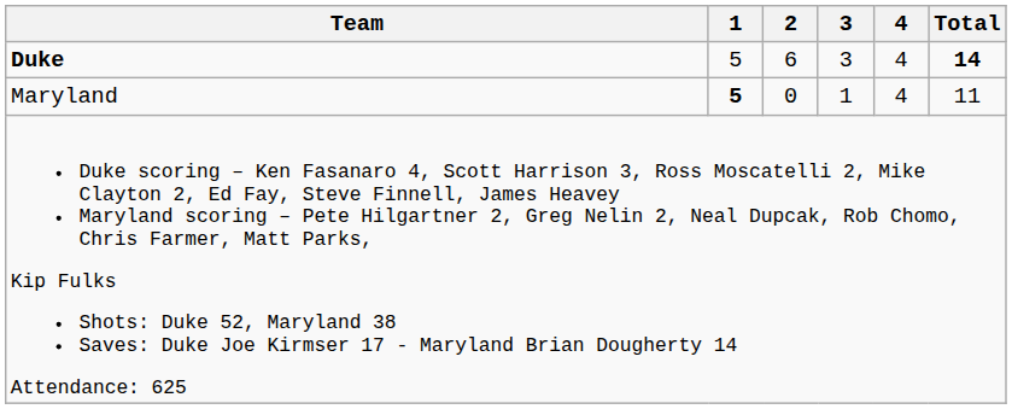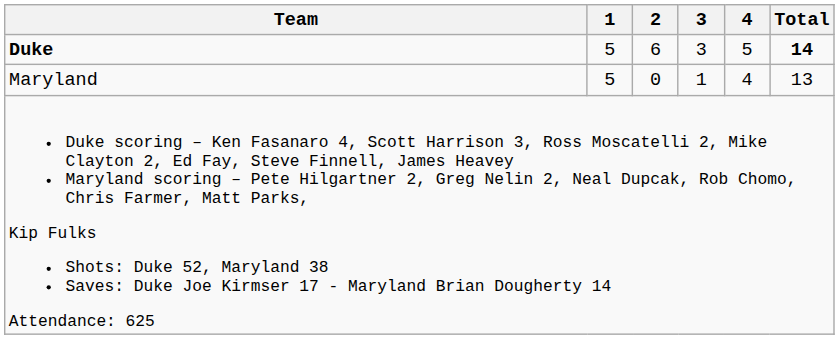Duke | 4: 4 -> 5
Maryland | 1: bold -> normal
Maryland | Total: 11 -> 13
